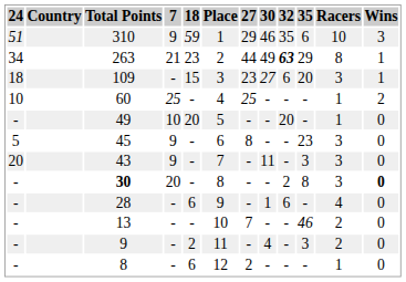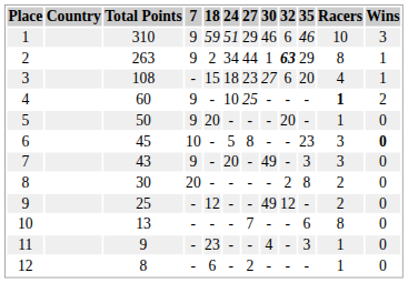columns swapped: Place <-> 24
row 2 | 32: 35 -> 6
row 2 | 35: 6 -> 46
row 3 | 7: 21 -> 9
row 3 | 18: 23 -> 2
row 3 | 30: 49 -> 1
row 4 | Total Points: 109 -> 108
row 4 | Racers: 3 -> 4
row 5 | 7: 25 -> 9
row 5 | Racers: normal -> bold
row 6 | Total Points: 49 -> 50
row 6 | 7: 10 -> 9
row 7 | 7: 9 -> 10
row 7 | Wins: normal -> bold
row 8 | 30: 11 -> 49
row 9 | Total Points: bold -> normal
row 9 | Racers: 3 -> 2
row 9 | Wins: bold -> normal
row 10 | Total Points: 28 -> 25
row 10 | 18: 6 -> 12
row 10 | 30: 1 -> 49
row 10 | 32: 6 -> 12
row 10 | Racers: 4 -> 2
row 11 | 35: 46 -> 6
row 11 | Racers: 2 -> 8
row 12 | 18: 2 -> 23
row 12 | Racers: 2 -> 1
